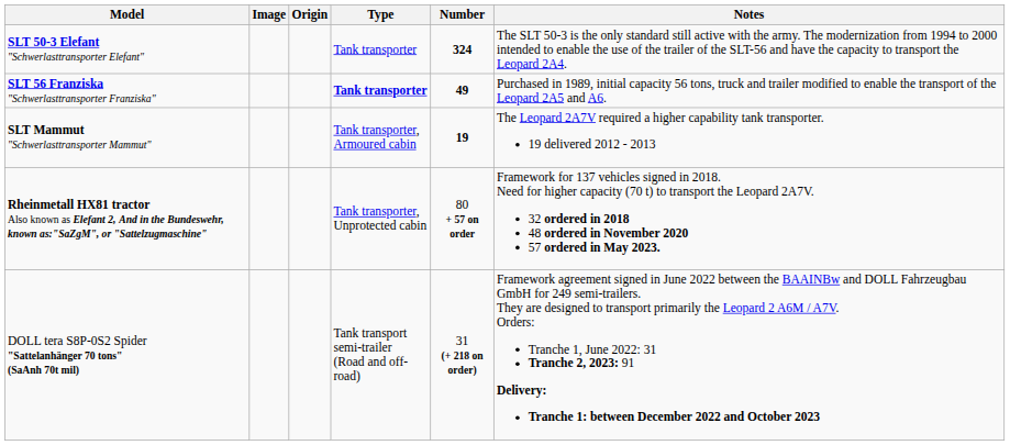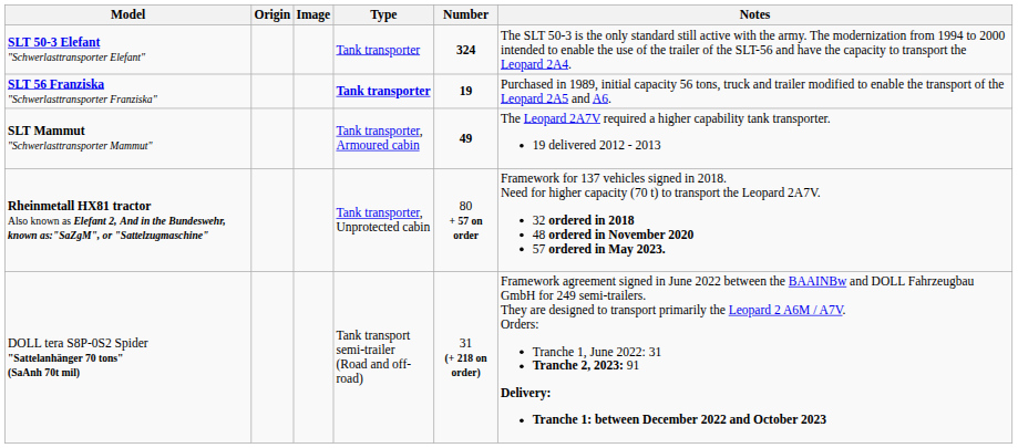columns swapped: Image <-> Origin
SLT 56 Franziska "Schwerlasttransporter Franziska" | Number: 49 -> 19
SLT Mammut "Schwerlasttransporter Mammut" | Number: 19 -> 49
